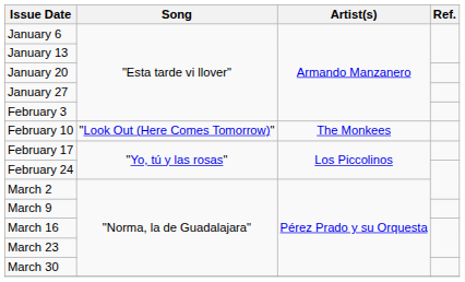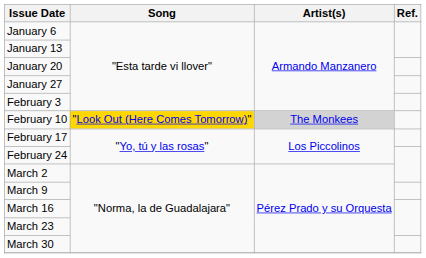February 10 | Song: no background -> gold background
February 10 | Artist(s): no background -> lightgrey background
